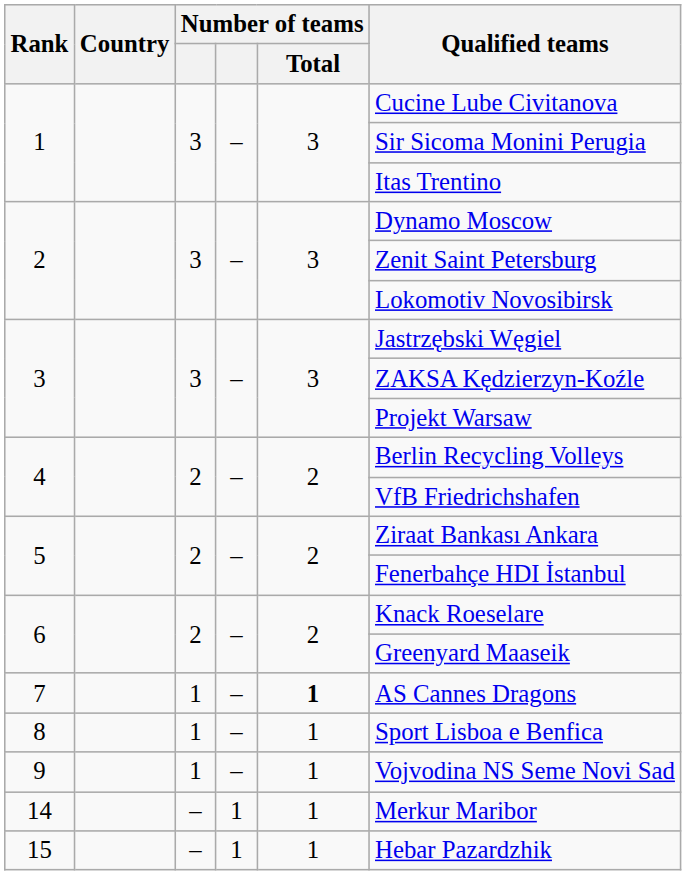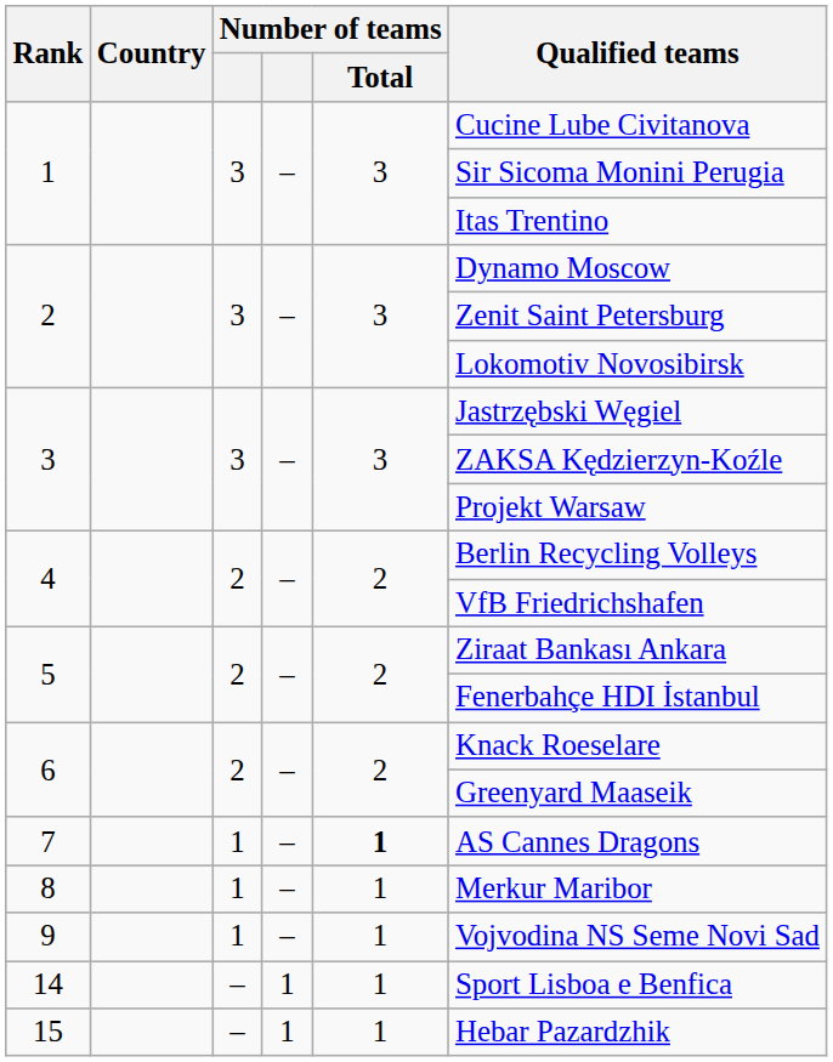8 | Qualified teams: Sport Lisboa e Benfica -> Merkur Maribor
14 | Qualified teams: Merkur Maribor -> Sport Lisboa e Benfica
